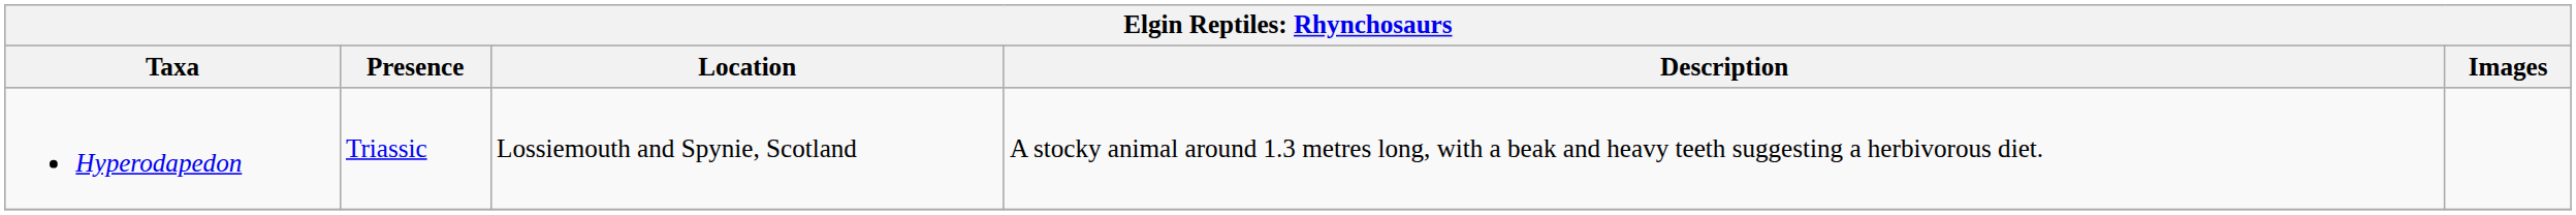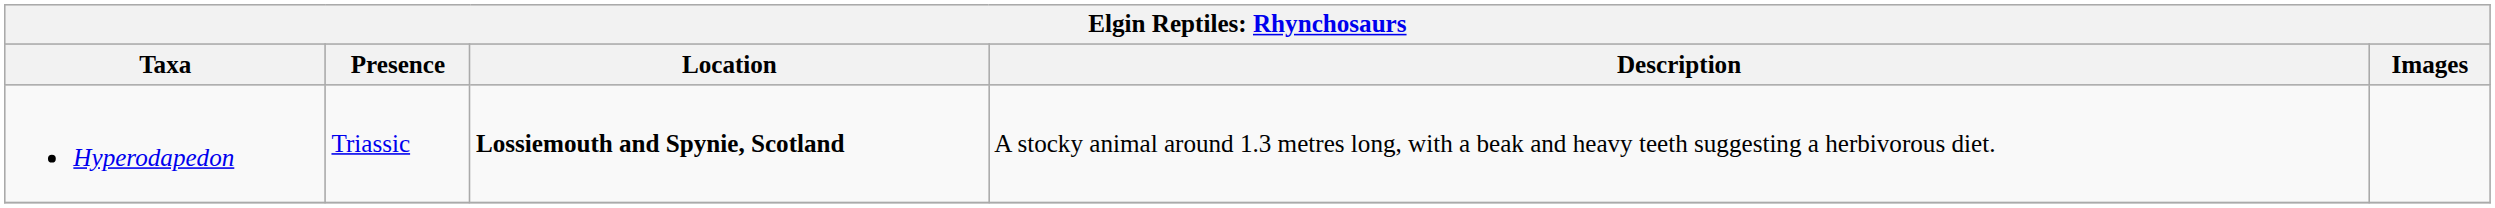Hyperodapedon | Location: normal -> bold
